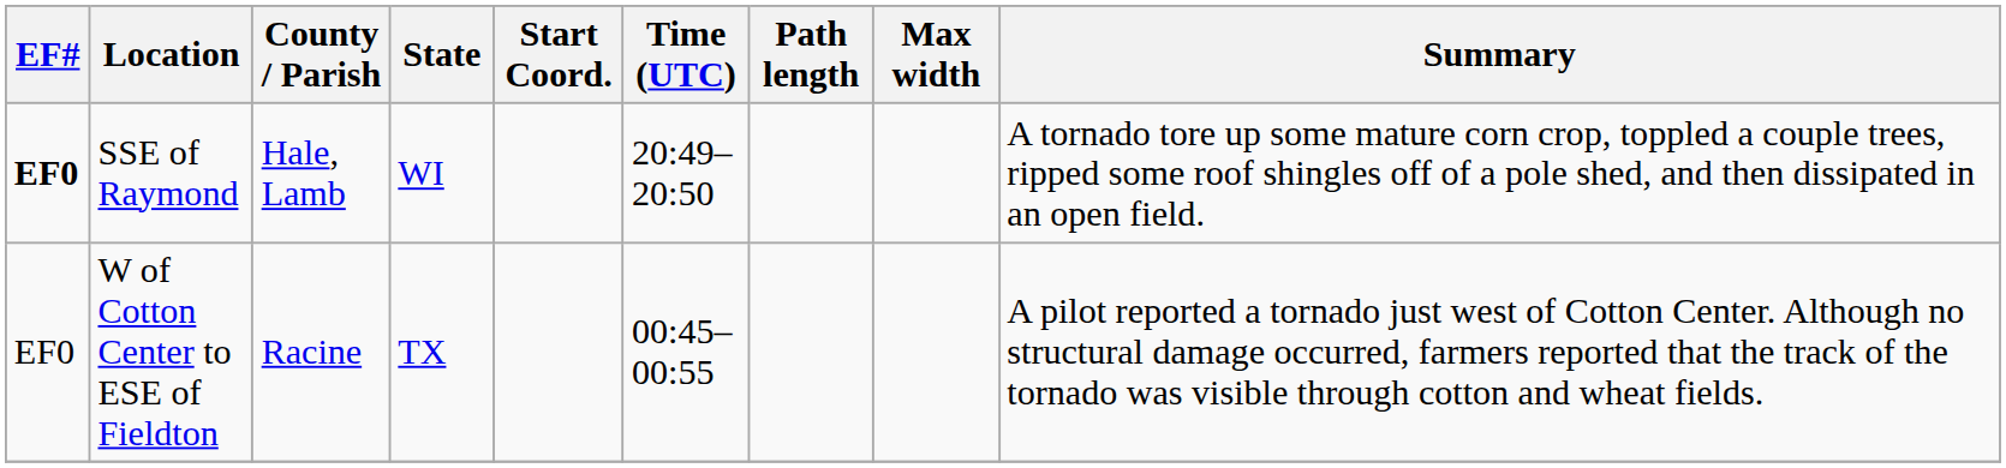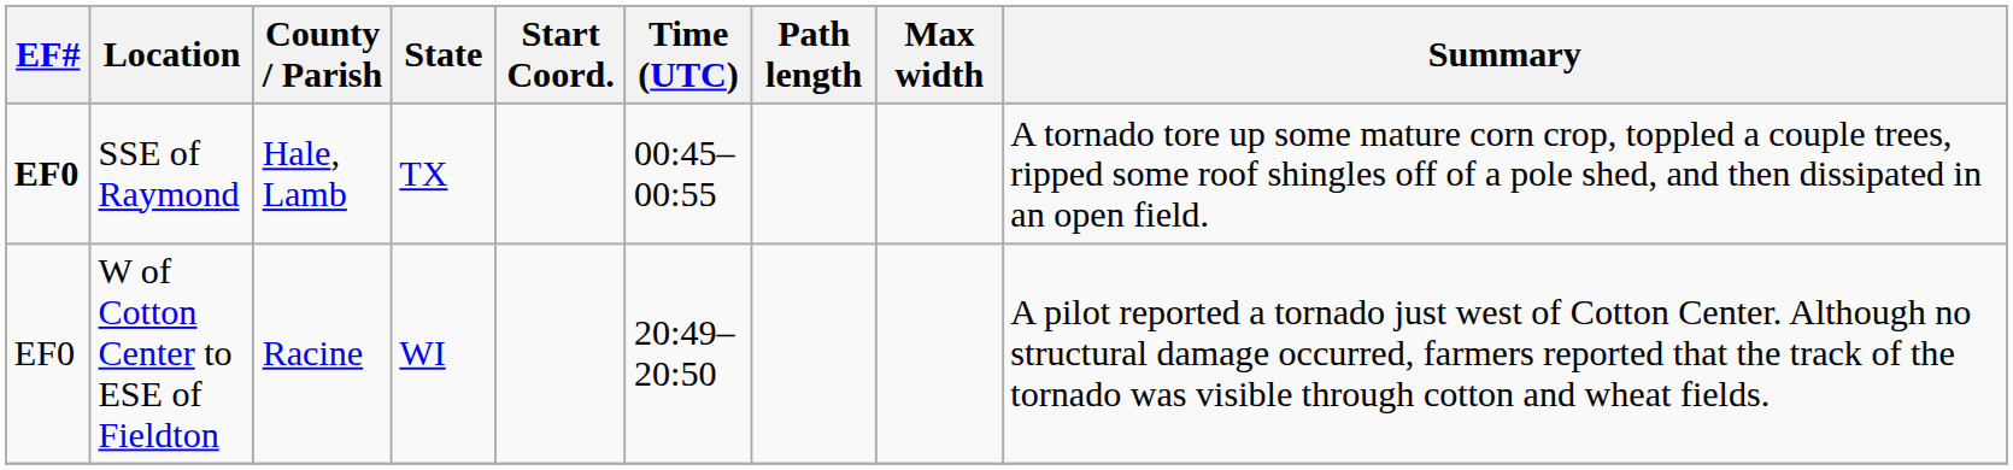SSE of Raymond | State: WI -> TX
SSE of Raymond | Time (UTC): 20:49–20:50 -> 00:45–00:55
W of Cotton Center to ESE of Fieldton | State: TX -> WI
W of Cotton Center to ESE of Fieldton | Time (UTC): 00:45–00:55 -> 20:49–20:50
